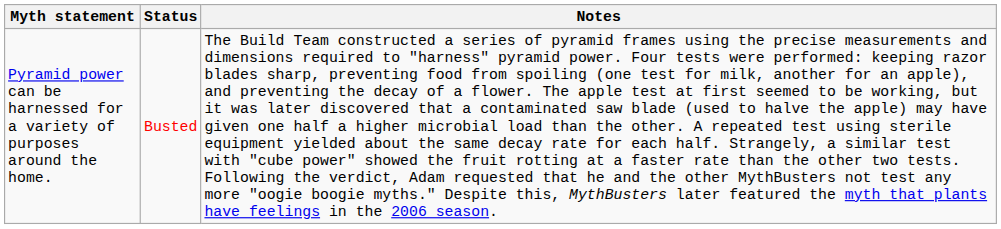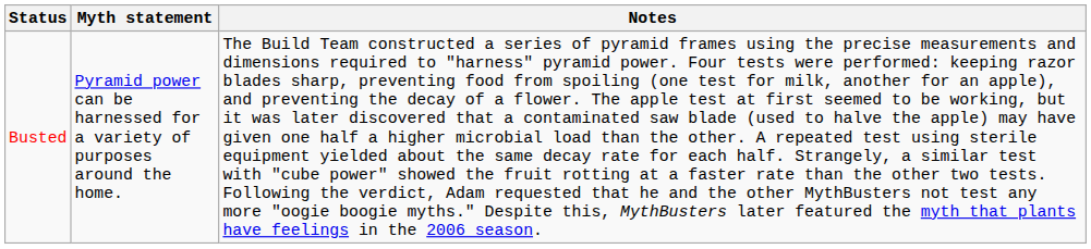columns swapped: Myth statement <-> Status
